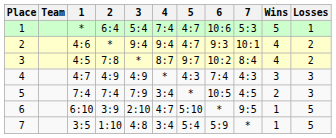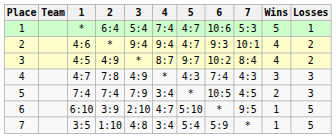row 4 | 2: 7:8 -> 4:9
row 5 | 2: 4:9 -> 7:8
